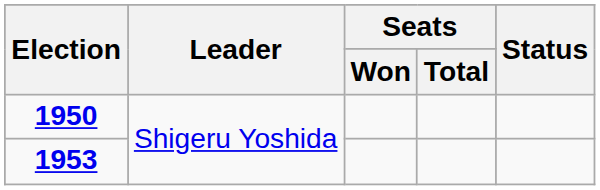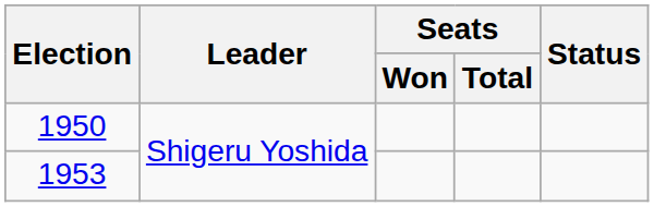1950 | Election: bold -> normal
1953 | Election: bold -> normal
